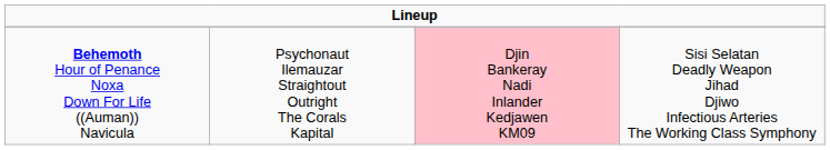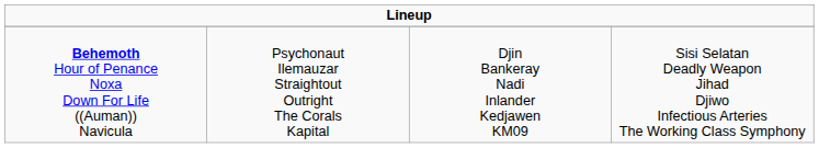row 2 | column 3: pink background -> no background
